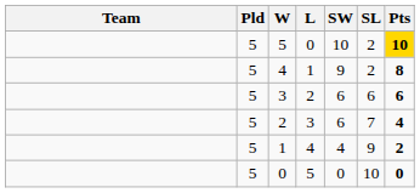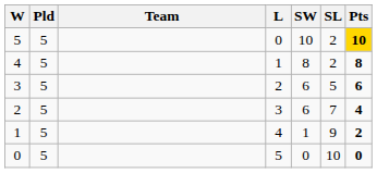columns swapped: Team <-> W
row 3 | SW: 9 -> 8
row 4 | SL: 6 -> 5
row 6 | SW: 4 -> 1
